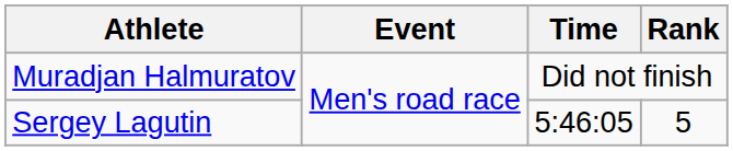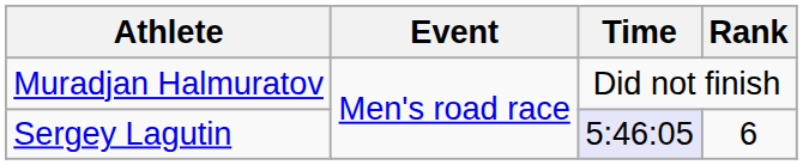Sergey Lagutin | Time: no background -> lavender background
Sergey Lagutin | Rank: 5 -> 6
